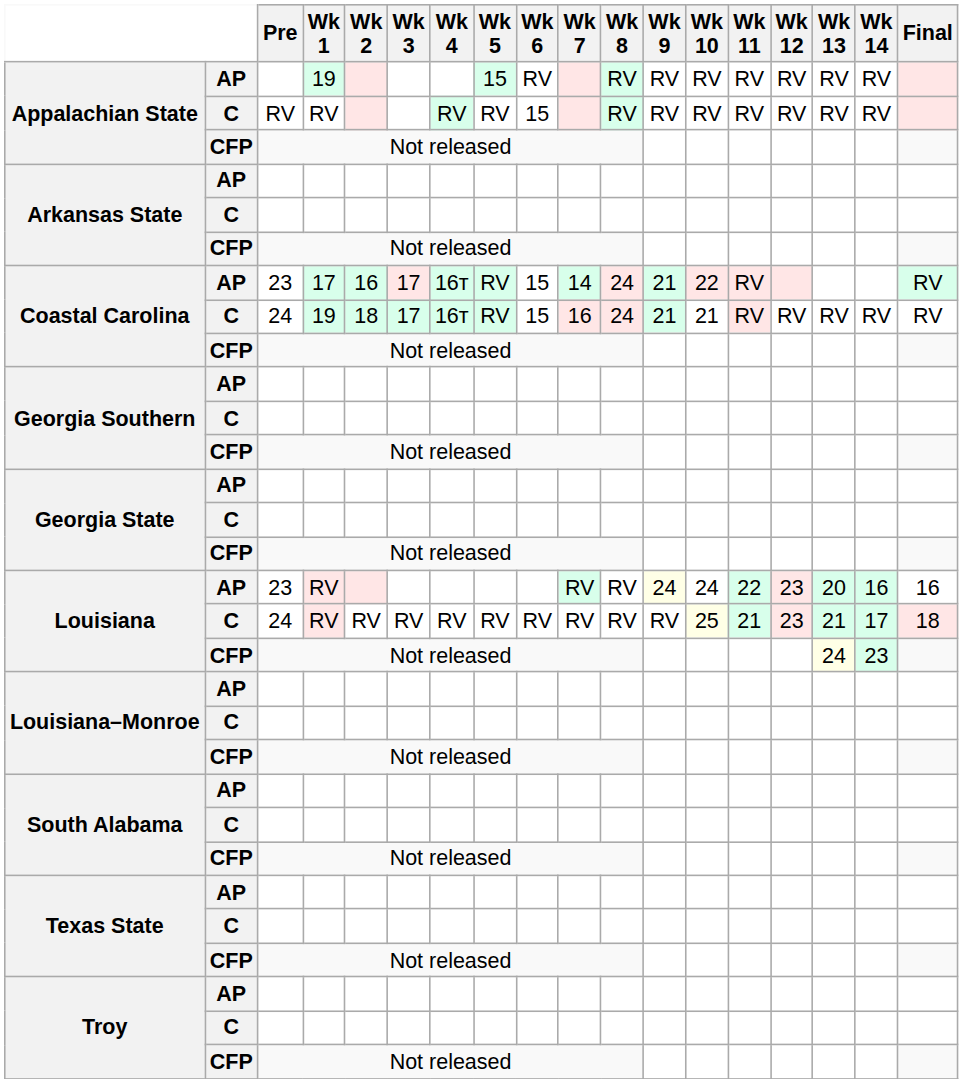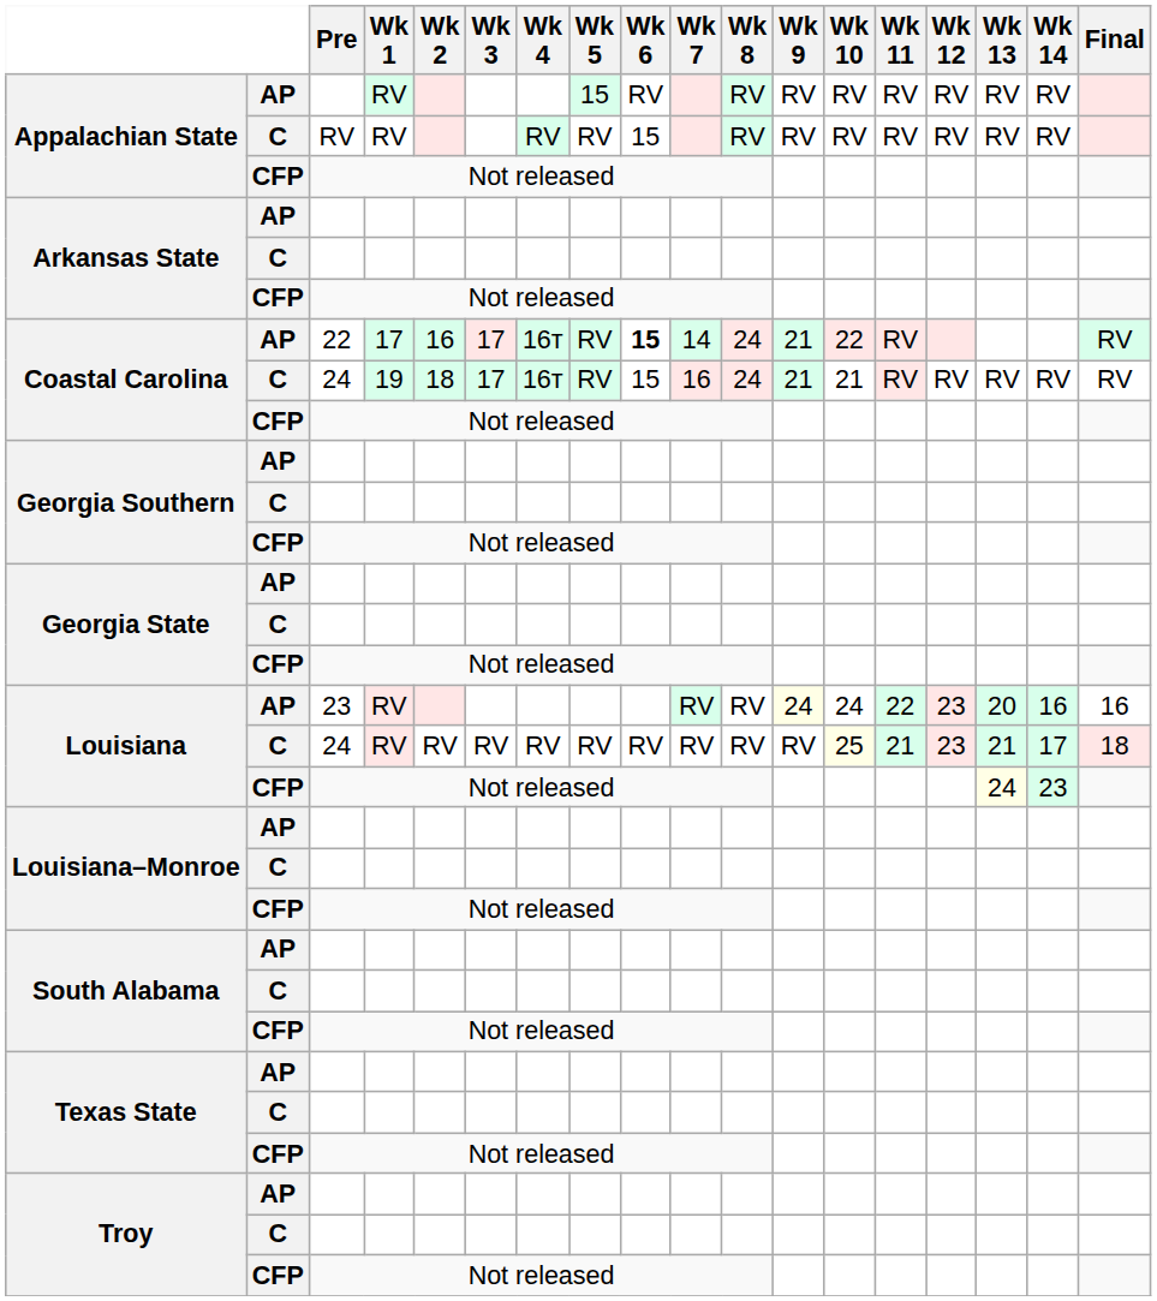Appalachian State / AP | Wk 1: 19 -> RV
Coastal Carolina / AP | Pre: 23 -> 22
Coastal Carolina / AP | Wk 6: normal -> bold
